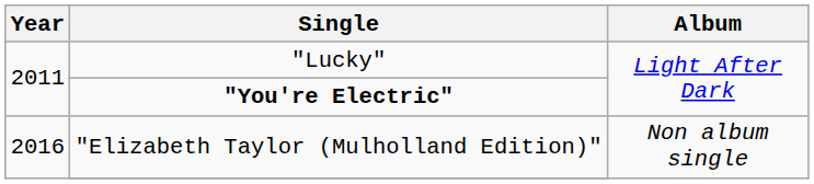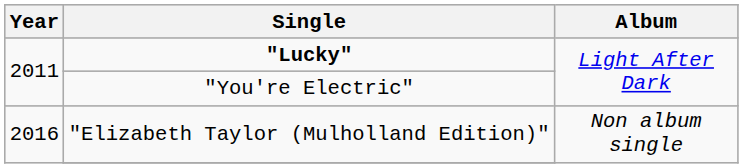"Lucky" | Single: normal -> bold
"You're Electric" | Single: bold -> normal
